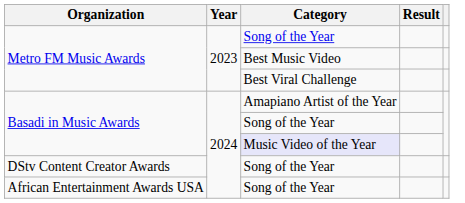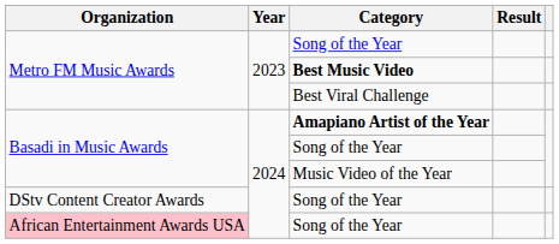Best Music Video | Category: normal -> bold
Amapiano Artist of the Year | Category: normal -> bold
Music Video of the Year | Category: lavender background -> no background
African Entertainment Awards USA / Song of the Year | Organization: no background -> pink background
